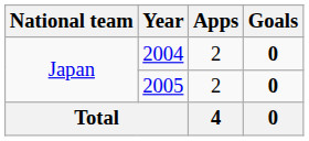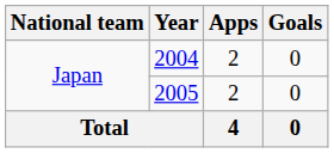2004 | Goals: bold -> normal
2005 | Goals: bold -> normal
